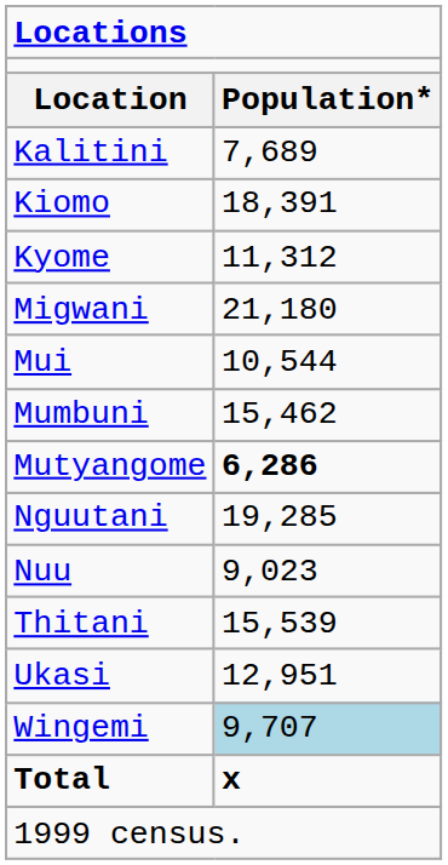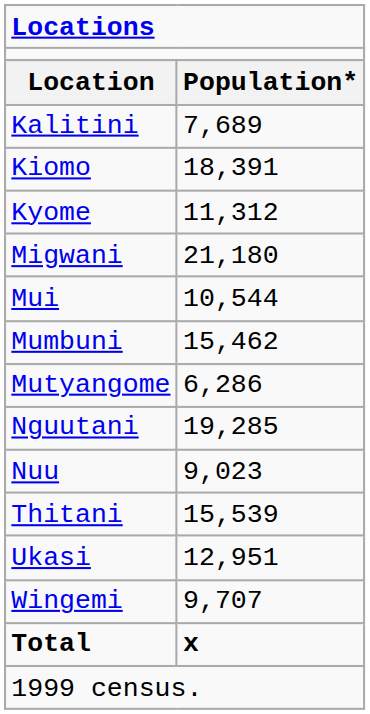Mutyangome | column 2: bold -> normal
Wingemi | column 2: lightblue background -> no background
